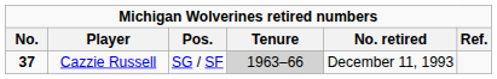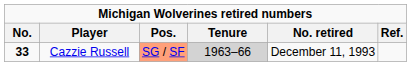Cazzie Russell | No.: 37 -> 33
Cazzie Russell | Pos.: no background -> lightsalmon background
